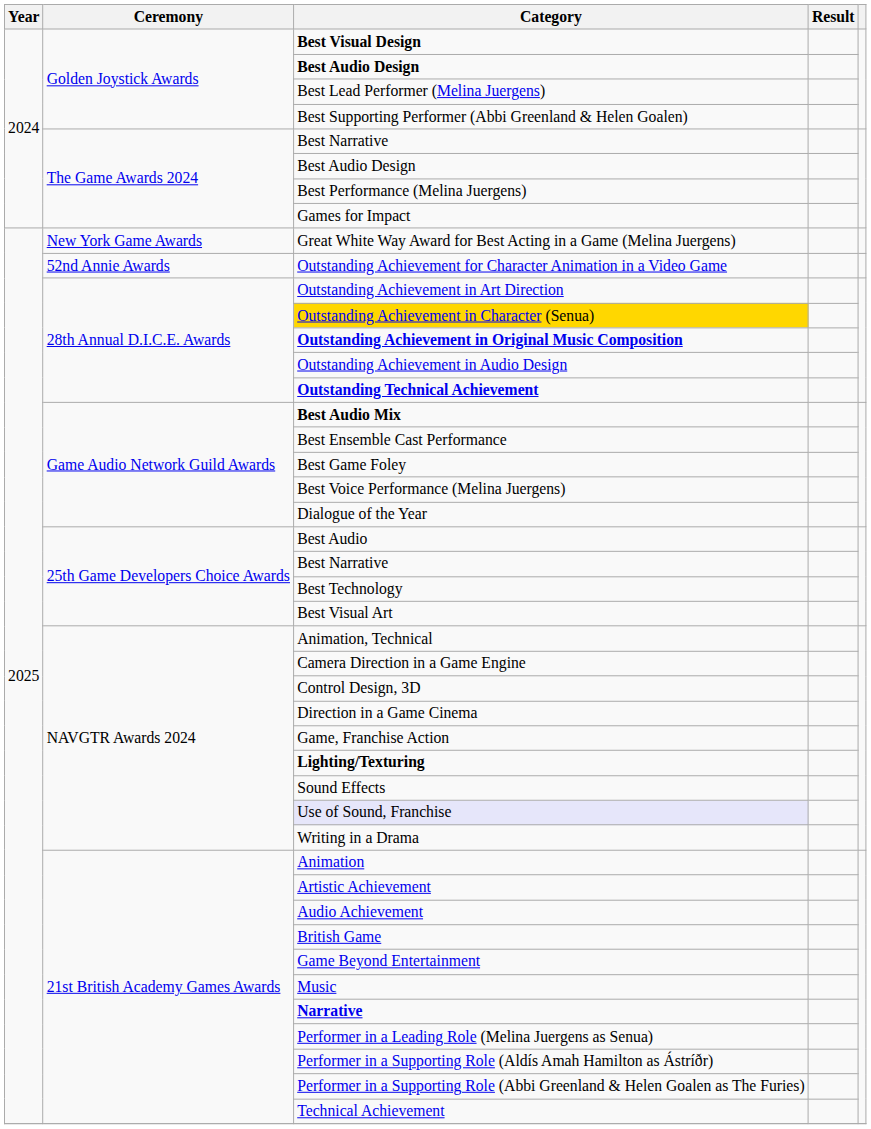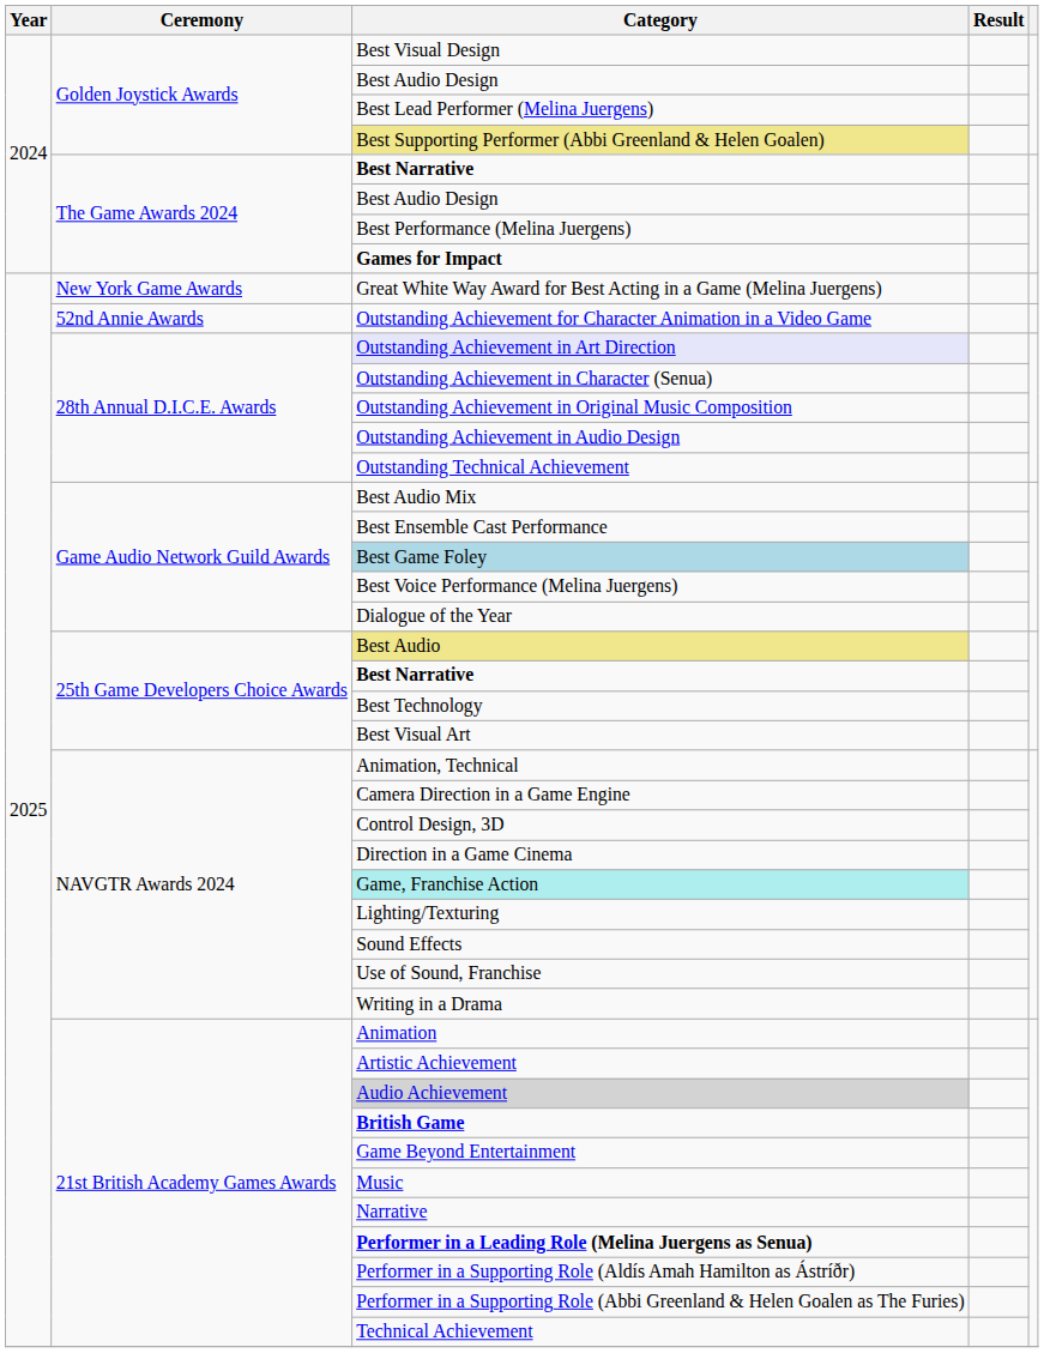Best Visual Design | Category: bold -> normal
Golden Joystick Awards / Best Audio Design | Category: bold -> normal
Best Supporting Performer (Abbi Greenland & Helen Goalen) | Category: no background -> khaki background
The Game Awards 2024 / Best Narrative | Category: normal -> bold
Games for Impact | Category: normal -> bold
Outstanding Achievement in Art Direction | Category: no background -> lavender background
Outstanding Achievement in Character (Senua) | Category: gold background -> no background
Outstanding Achievement in Original Music Composition | Category: bold -> normal
Outstanding Technical Achievement | Category: bold -> normal
Best Audio Mix | Category: bold -> normal
Best Game Foley | Category: no background -> lightblue background
Best Audio | Category: no background -> khaki background
25th Game Developers Choice Awards / Best Narrative | Category: normal -> bold
Game, Franchise Action | Category: no background -> paleturquoise background
Lighting/Texturing | Category: bold -> normal
Use of Sound, Franchise | Category: lavender background -> no background
Audio Achievement | Category: no background -> lightgrey background
British Game | Category: normal -> bold
Narrative | Category: bold -> normal
Performer in a Leading Role (Melina Juergens as Senua) | Category: normal -> bold
